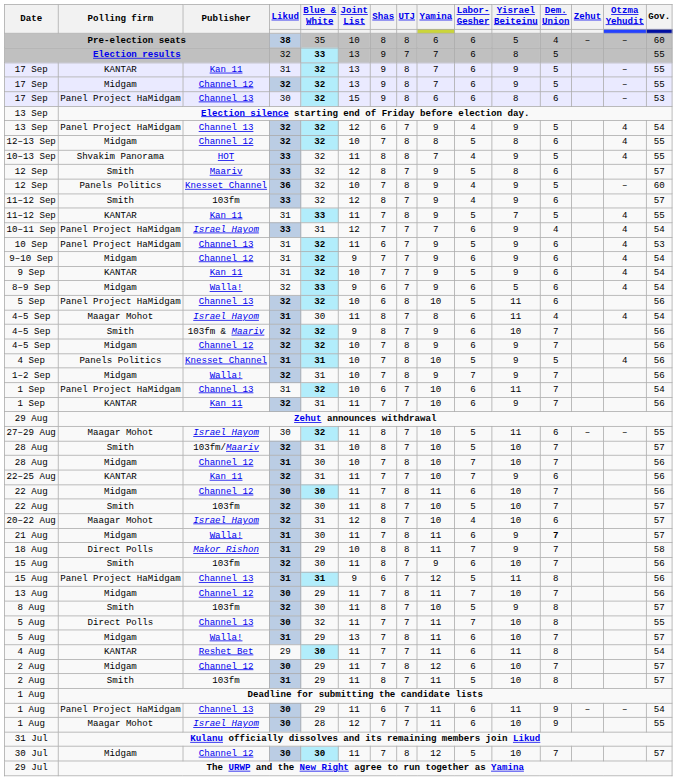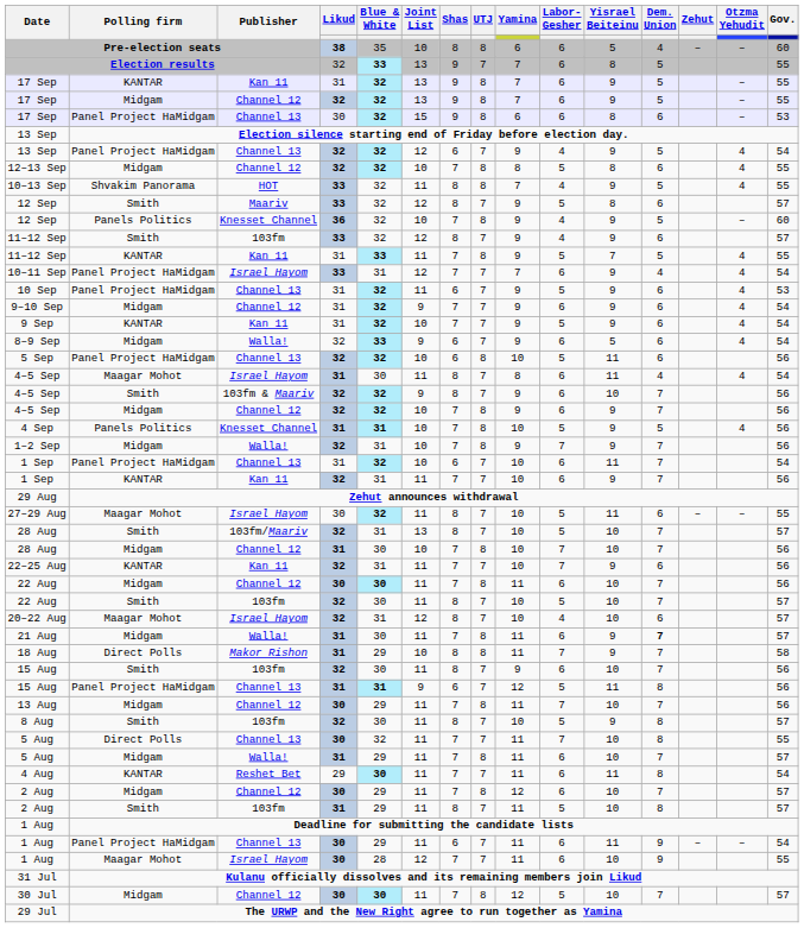28 Aug / 103fm/Maariv | Joint List: 10 -> 13
5 Aug / Walla! | Joint List: 13 -> 11
